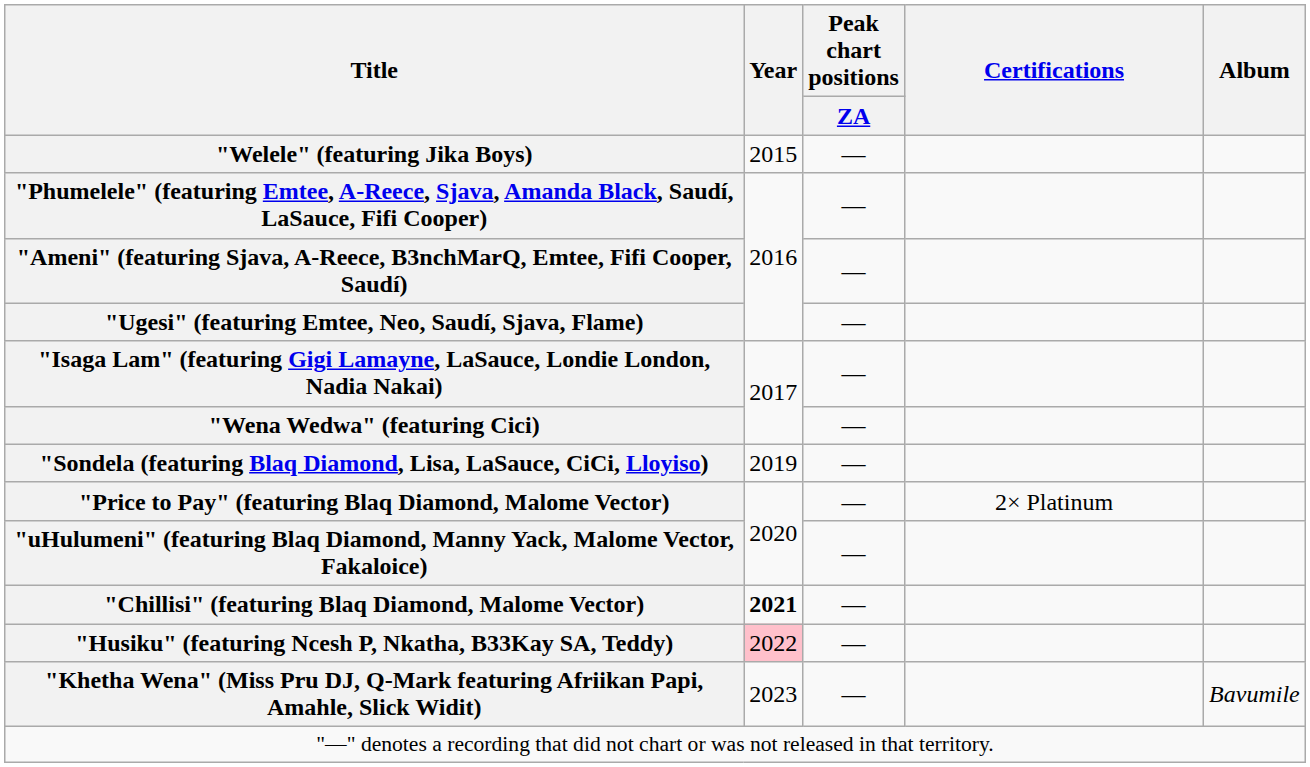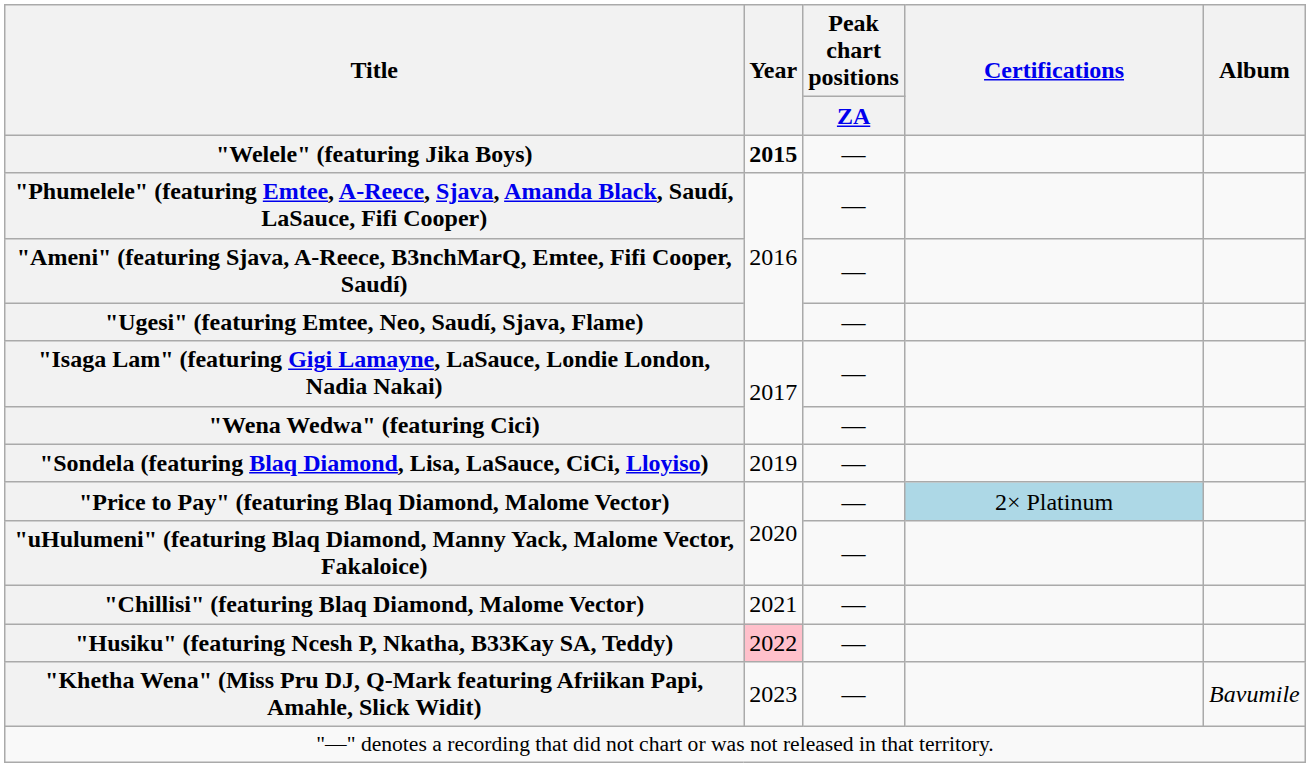"Welele" (featuring Jika Boys) | Year: normal -> bold
"Price to Pay" (featuring Blaq Diamond, Malome Vector) | Certifications: no background -> lightblue background
"Chillisi" (featuring Blaq Diamond, Malome Vector) | Year: bold -> normal
